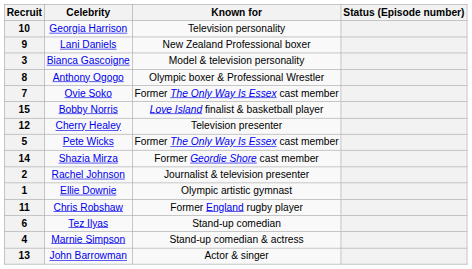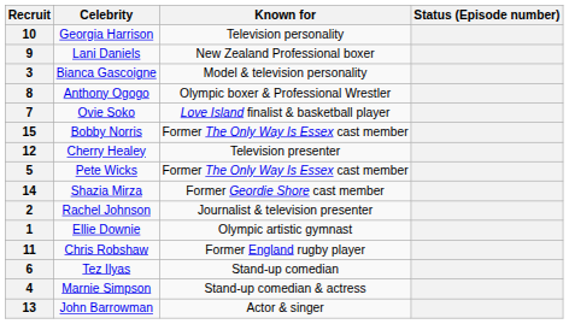7 | Known for: Former The Only Way Is Essex cast member -> Love Island finalist & basketball player
15 | Known for: Love Island finalist & basketball player -> Former The Only Way Is Essex cast member
